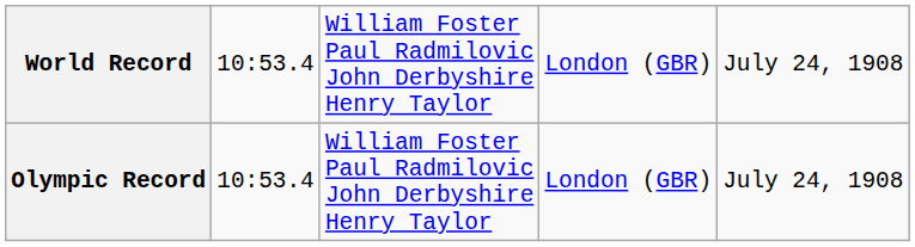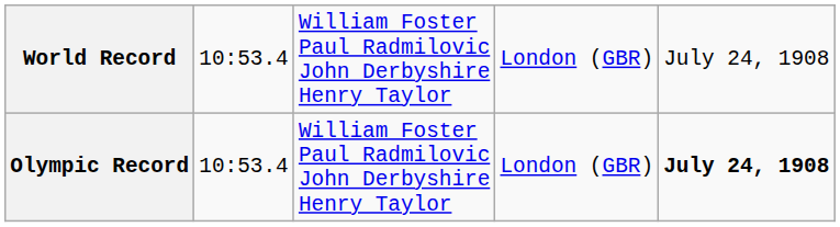Olympic Record | column 5: normal -> bold
